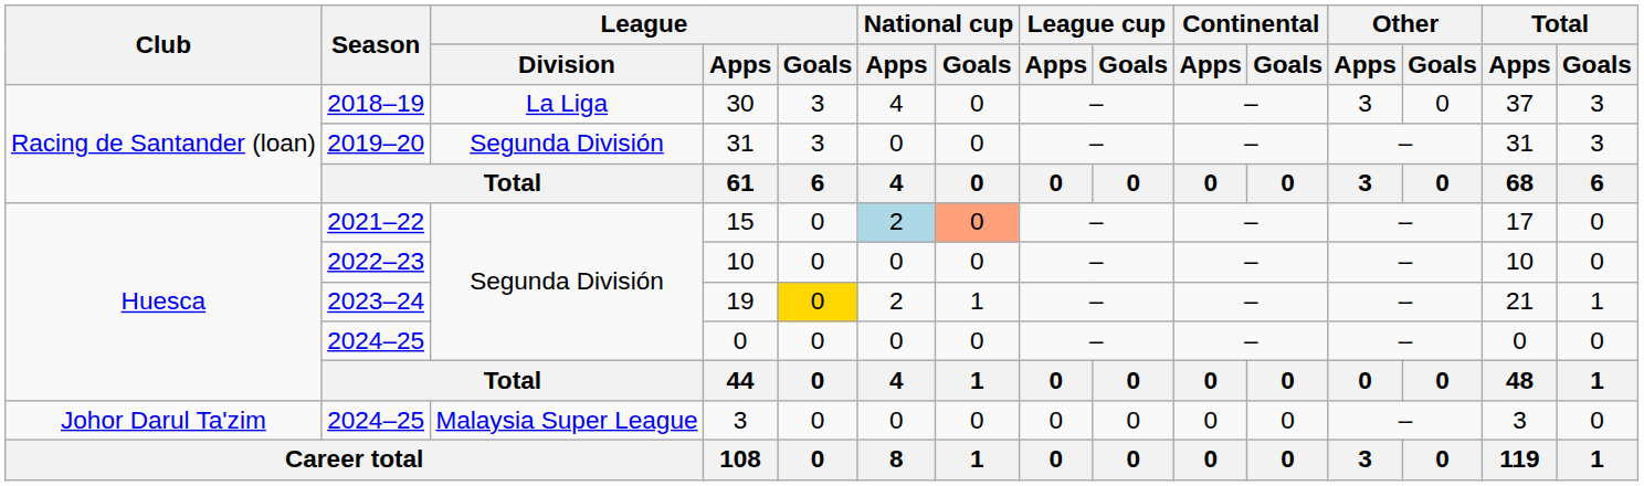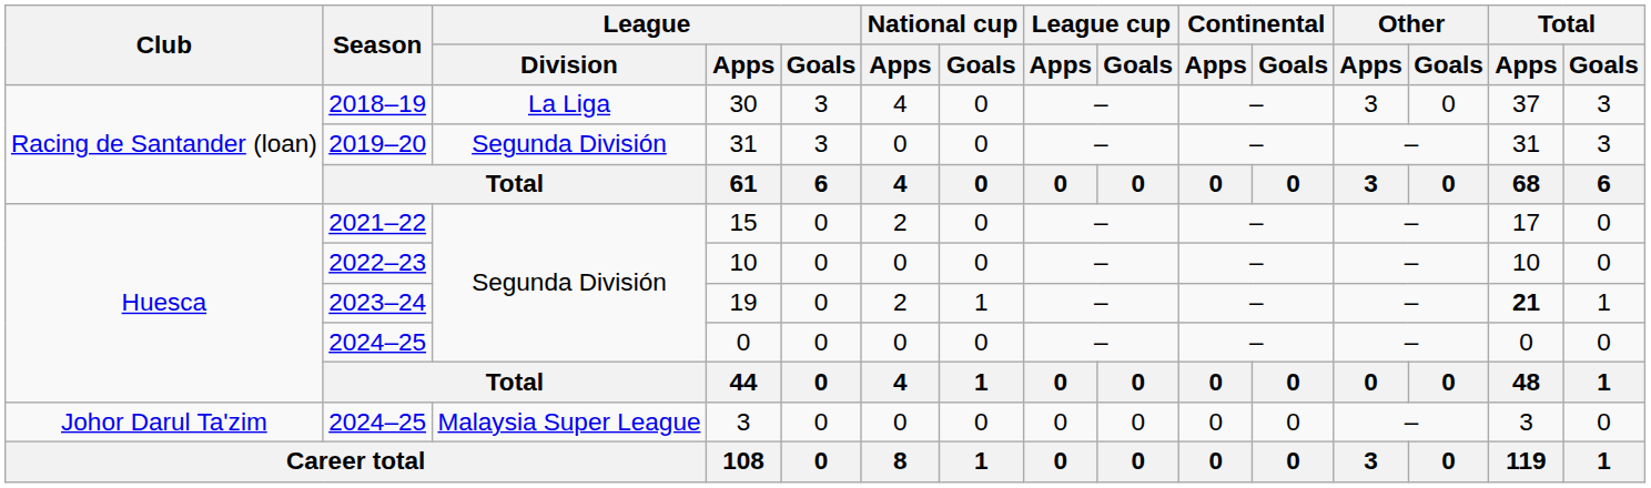15 | National cup / Apps: lightblue background -> no background
15 | National cup / Goals: lightsalmon background -> no background
19 | League / Goals: gold background -> no background
19 | Total / Apps: normal -> bold
